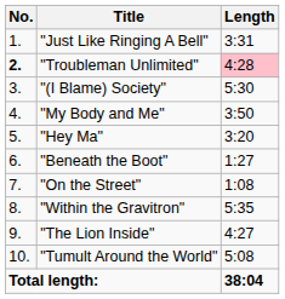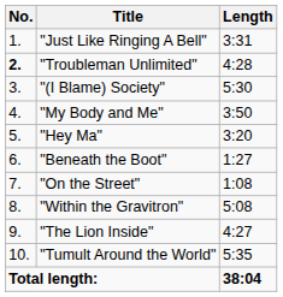"Troubleman Unlimited" | Length: pink background -> no background
"Within the Gravitron" | Length: 5:35 -> 5:08
"Tumult Around the World" | Length: 5:08 -> 5:35
